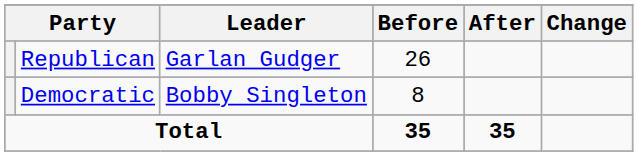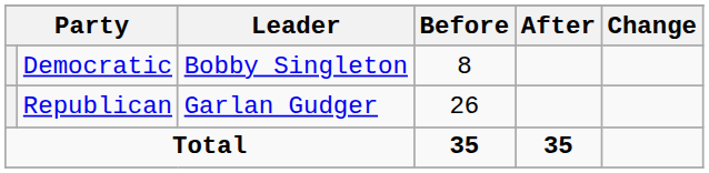rows swapped: Republican <-> Democratic
